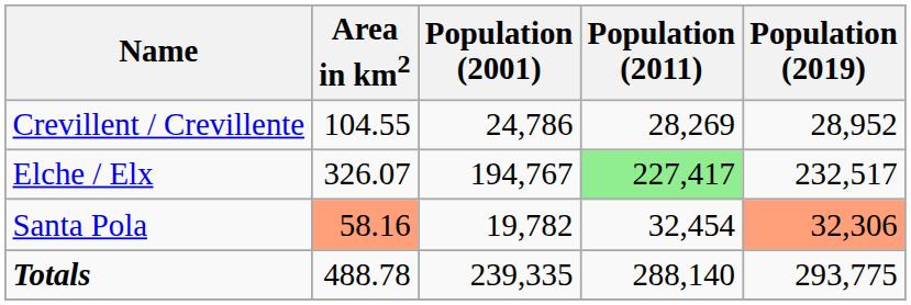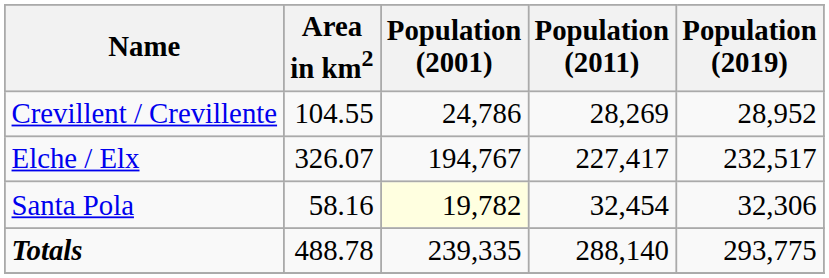Elche / Elx | Population (2011): lightgreen background -> no background
Santa Pola | Area in km2: lightsalmon background -> no background
Santa Pola | Population (2001): no background -> lightyellow background
Santa Pola | Population (2019): lightsalmon background -> no background
